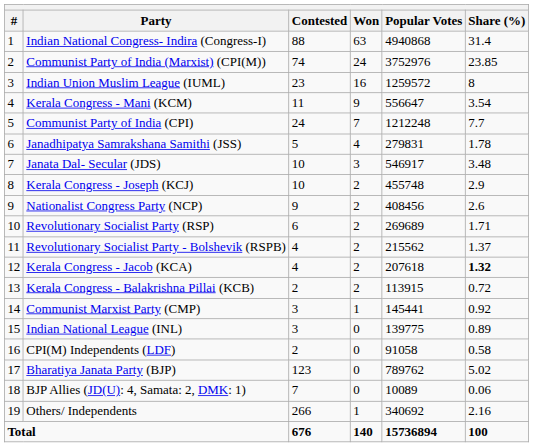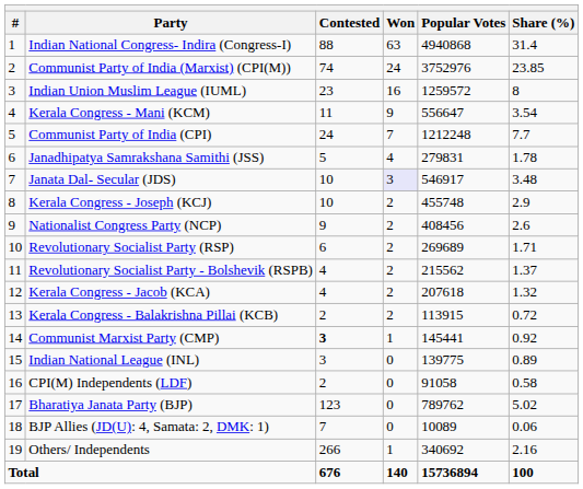Janata Dal- Secular (JDS) | Won: no background -> lavender background
Kerala Congress - Jacob (KCA) | Share (%): bold -> normal
Communist Marxist Party (CMP) | Contested: normal -> bold
